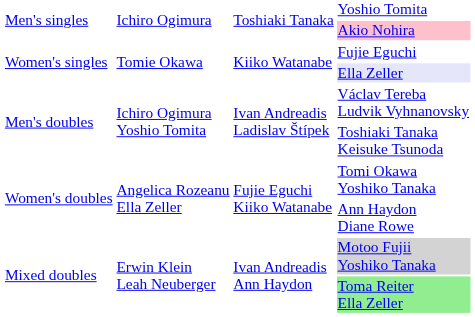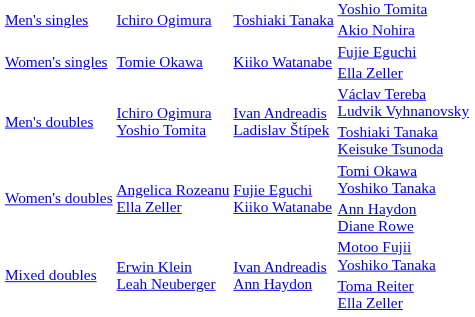Akio Nohira | column 4: pink background -> no background
Ella Zeller | column 4: lavender background -> no background
Motoo Fujii Yoshiko Tanaka | column 4: lightgrey background -> no background
Toma Reiter Ella Zeller | column 4: lightgreen background -> no background
